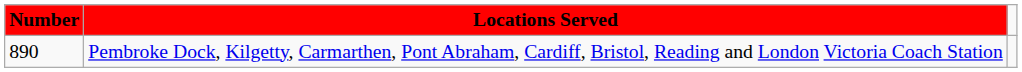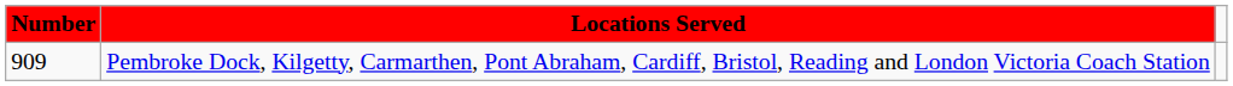row 2 | Number: 890 -> 909
